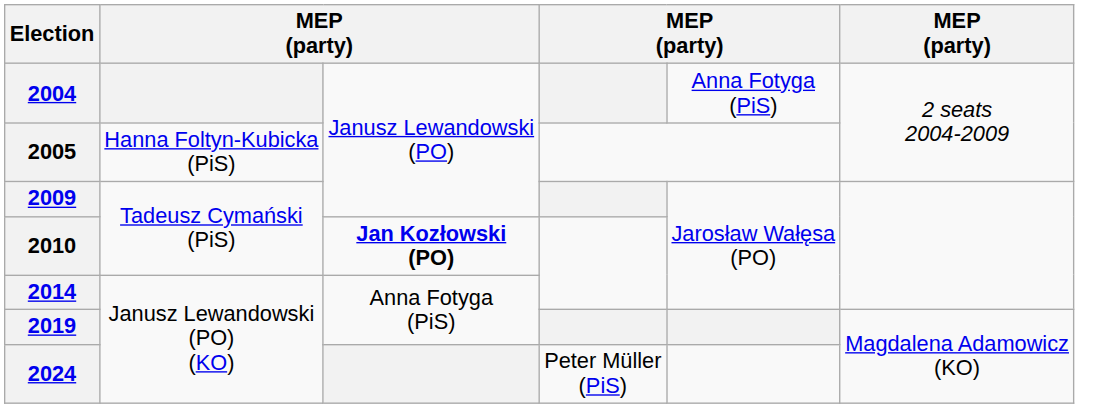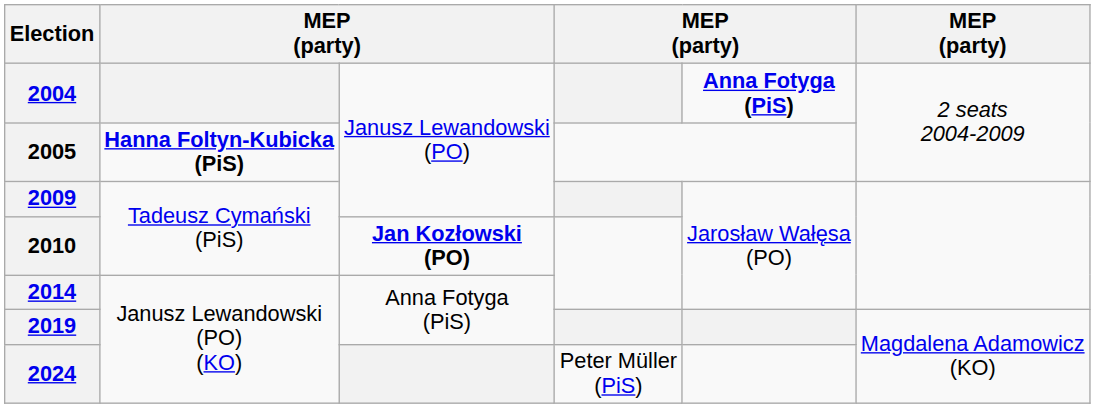2004 | column 5: normal -> bold
2005 | column 2: normal -> bold
